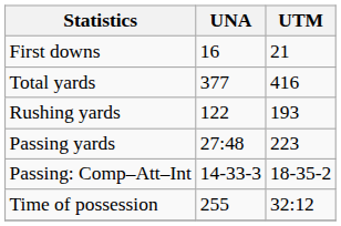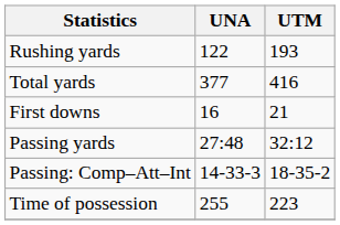rows swapped: First downs <-> Rushing yards
Passing yards | UTM: 223 -> 32:12
Time of possession | UTM: 32:12 -> 223
